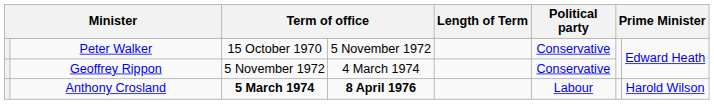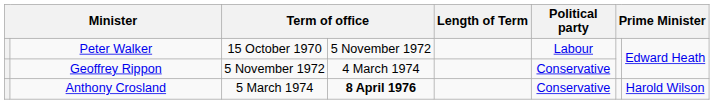Peter Walker | Political party: Conservative -> Labour
Anthony Crosland | column 3: bold -> normal
Anthony Crosland | Political party: Labour -> Conservative
